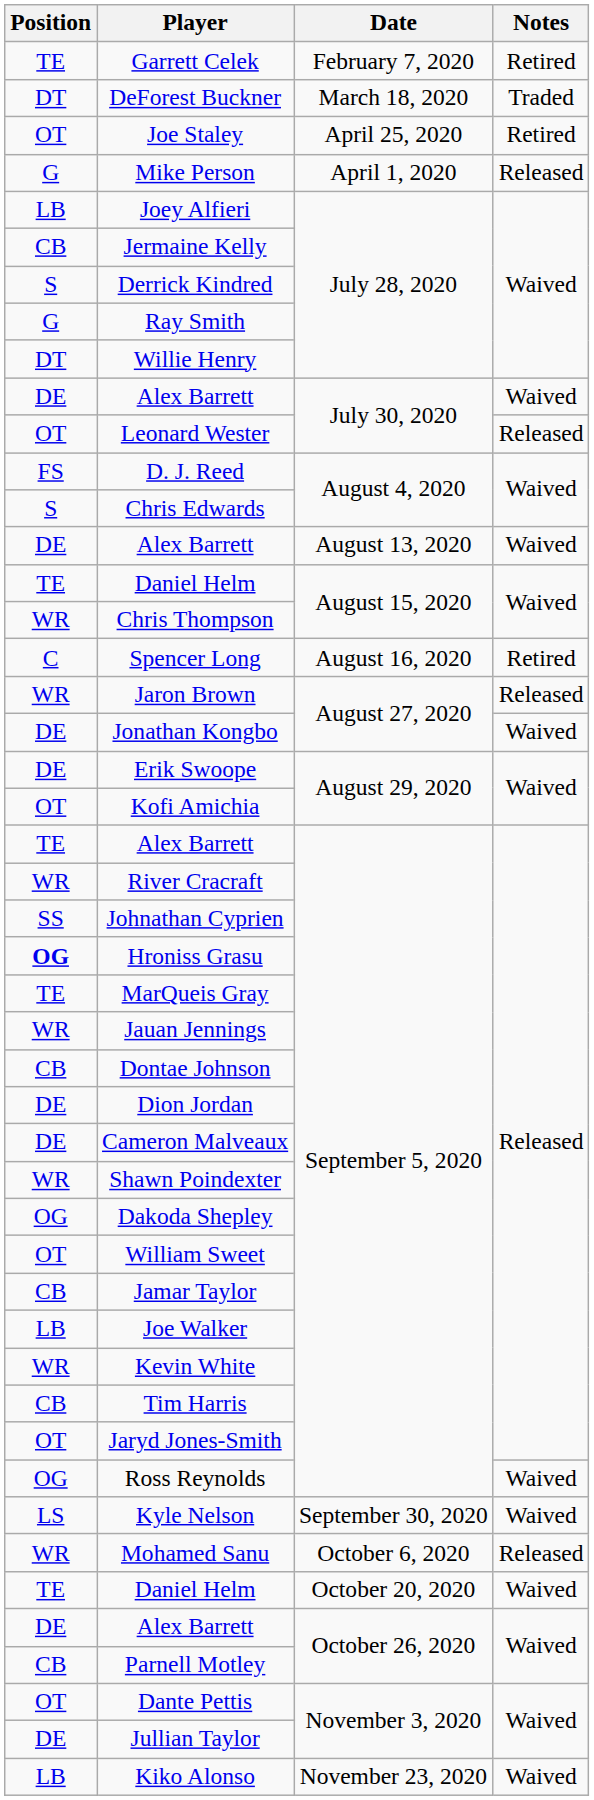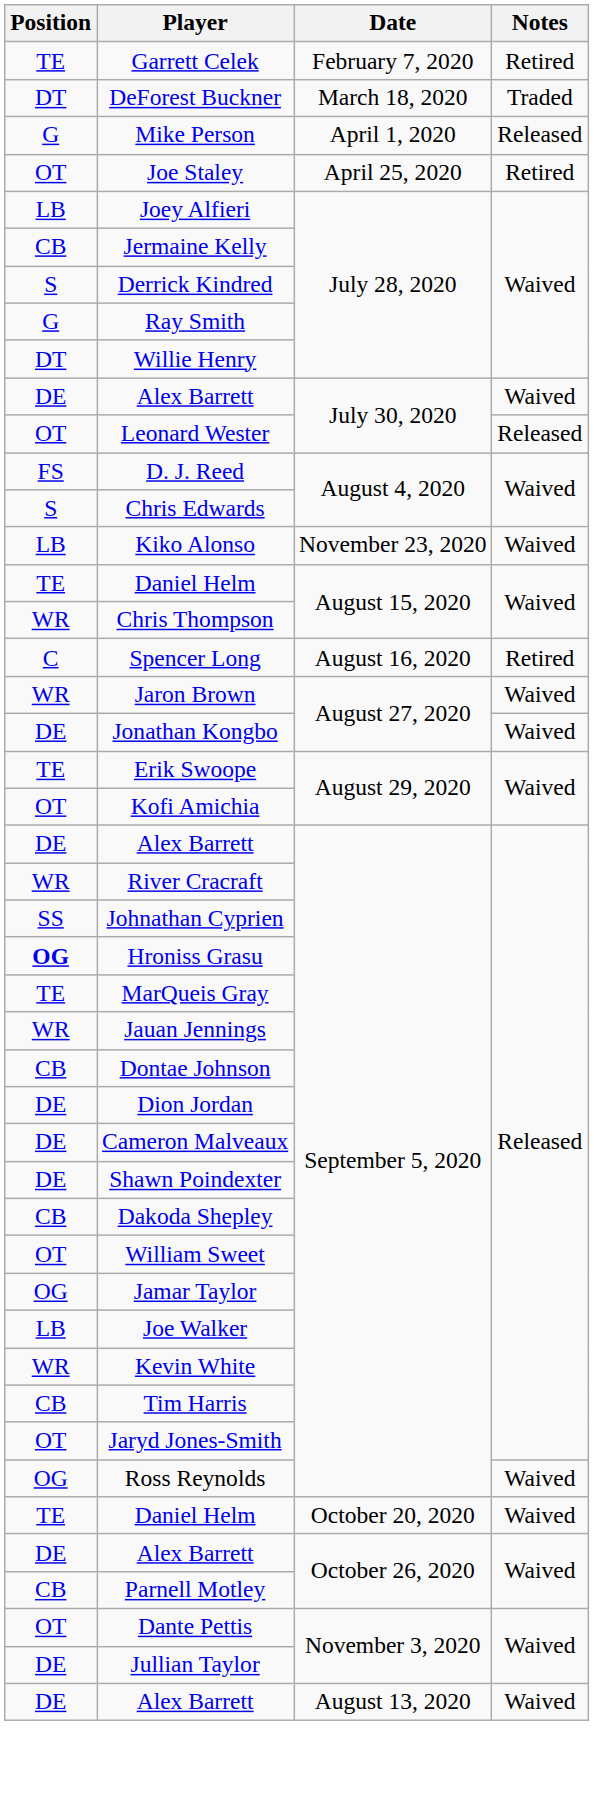rows swapped: Mike Person <-> Joe Staley
rows swapped: Alex Barrett / August 13, 2020 <-> Kiko Alonso
Jaron Brown | Notes: Released -> Waived
Erik Swoope | Position: DE -> TE
Alex Barrett / September 5, 2020 | Position: TE -> DE
Shawn Poindexter | Position: WR -> DE
Dakoda Shepley | Position: OG -> CB
Jamar Taylor | Position: CB -> OG
- row: LS | Kyle Nelson | September 30, 2020 | Waived
- row: WR | Mohamed Sanu | October 6, 2020 | Released
